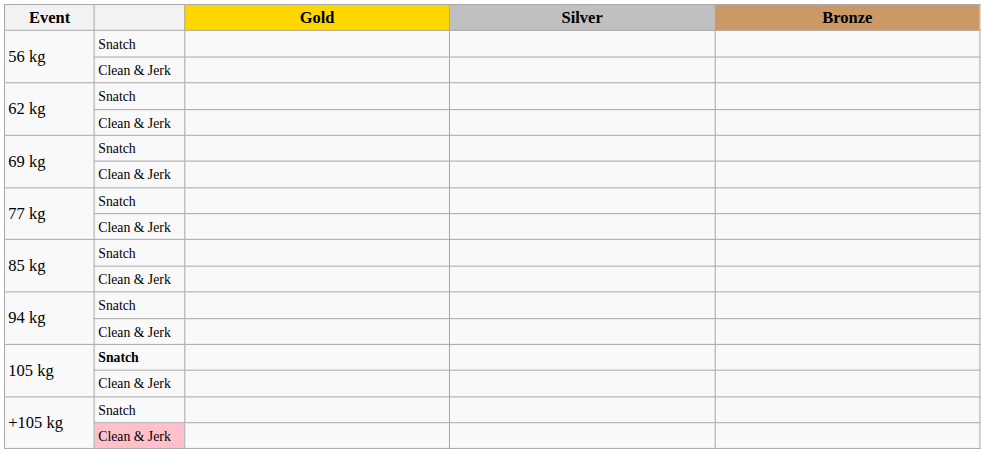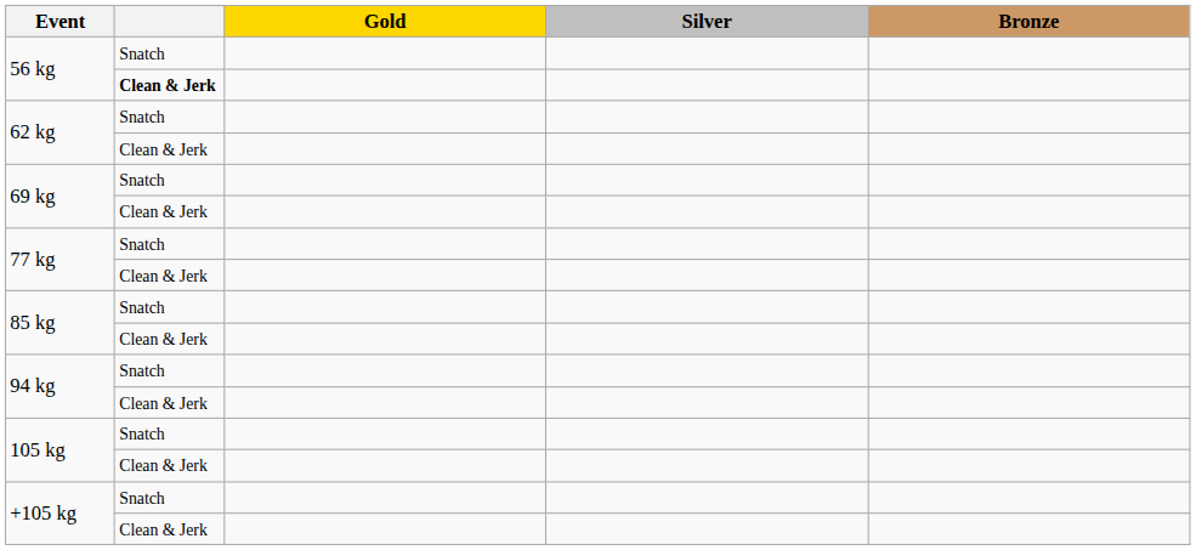56 kg / Clean & Jerk | column 2: normal -> bold
105 kg / Snatch | column 2: bold -> normal
+105 kg / Clean & Jerk | column 2: pink background -> no background
